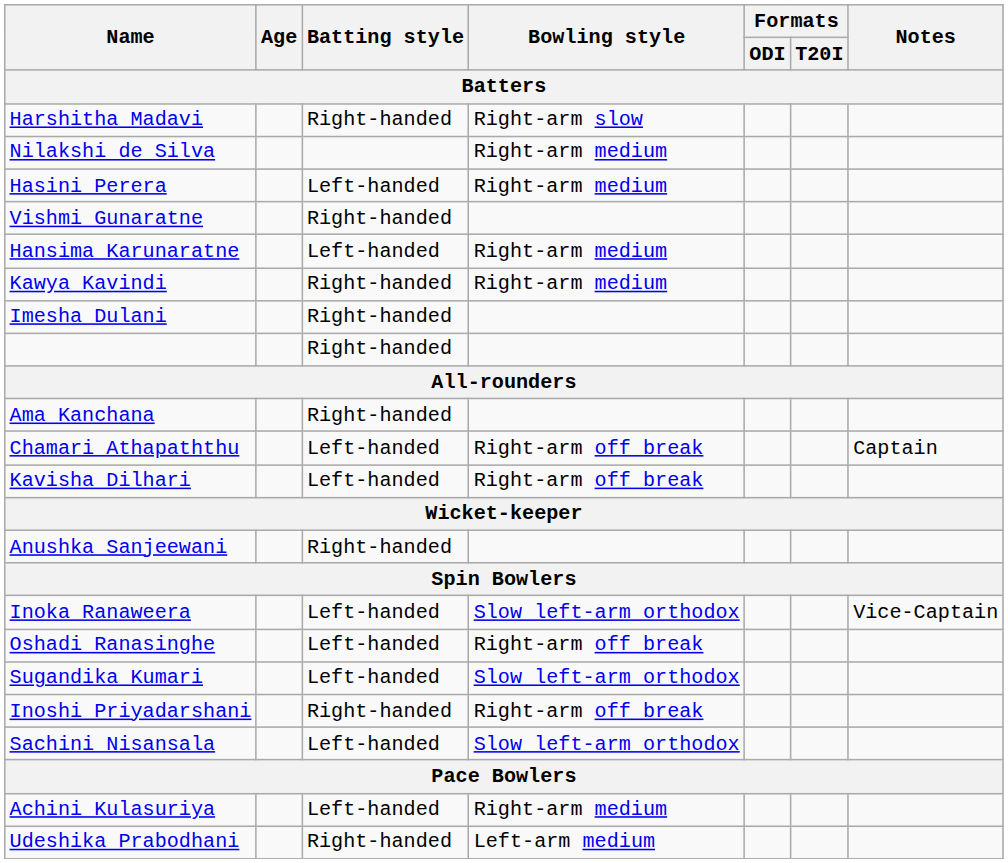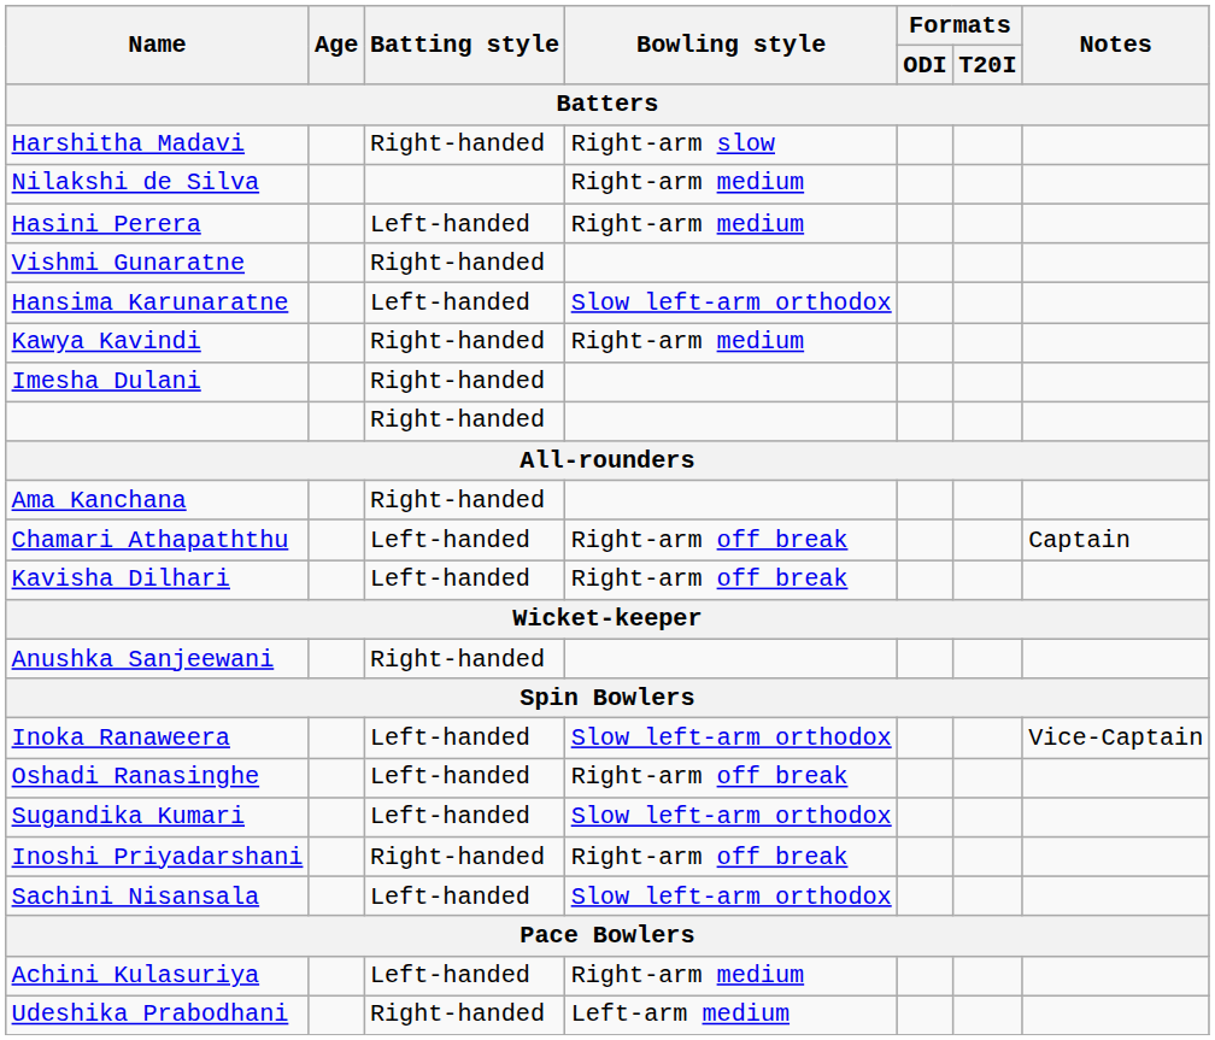Hansima Karunaratne | Bowling style: Right-arm medium -> Slow left-arm orthodox
